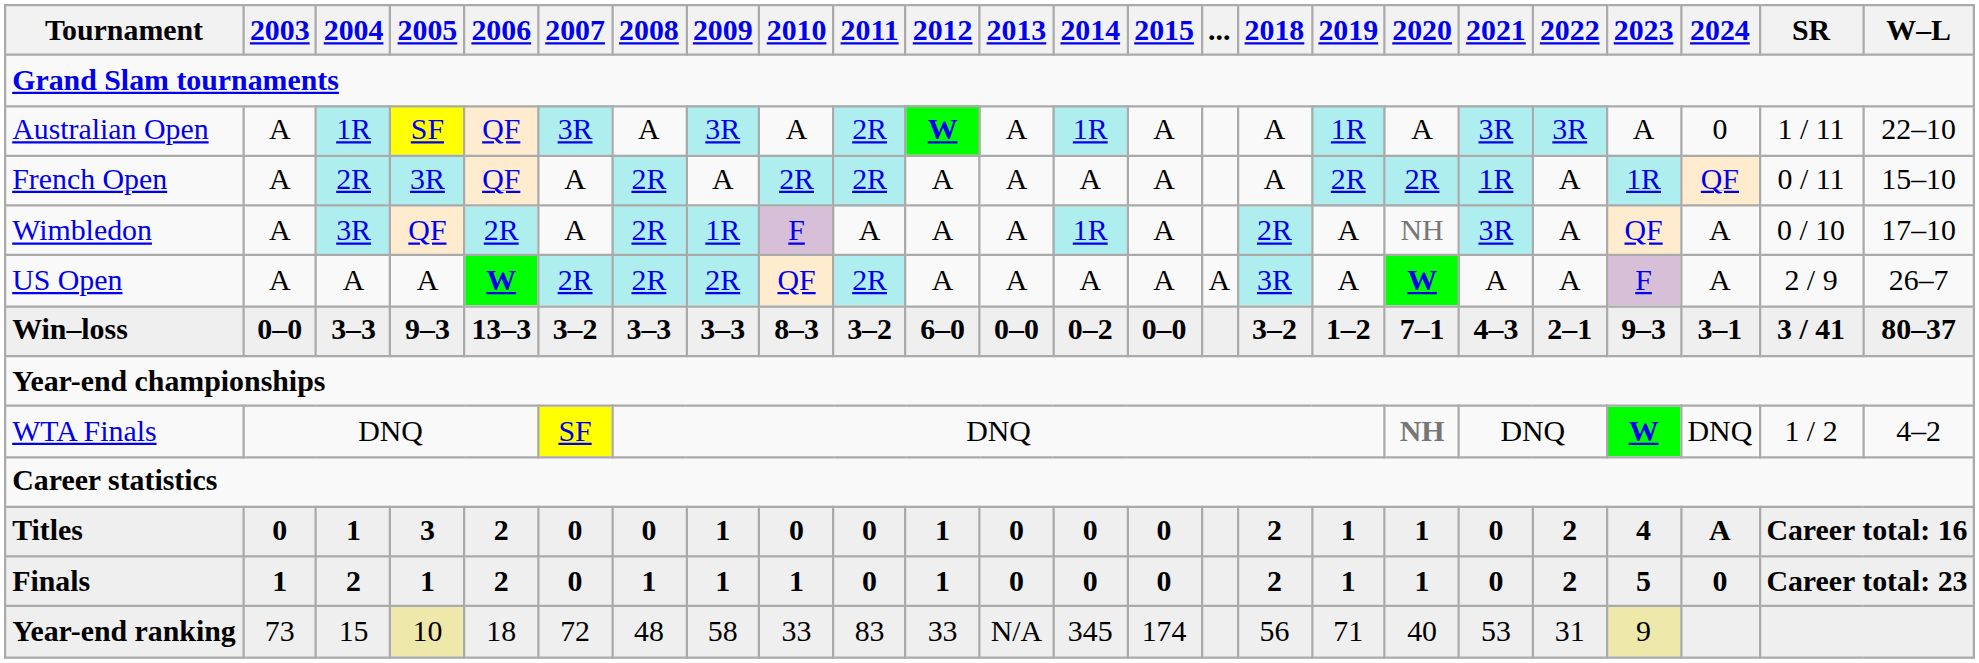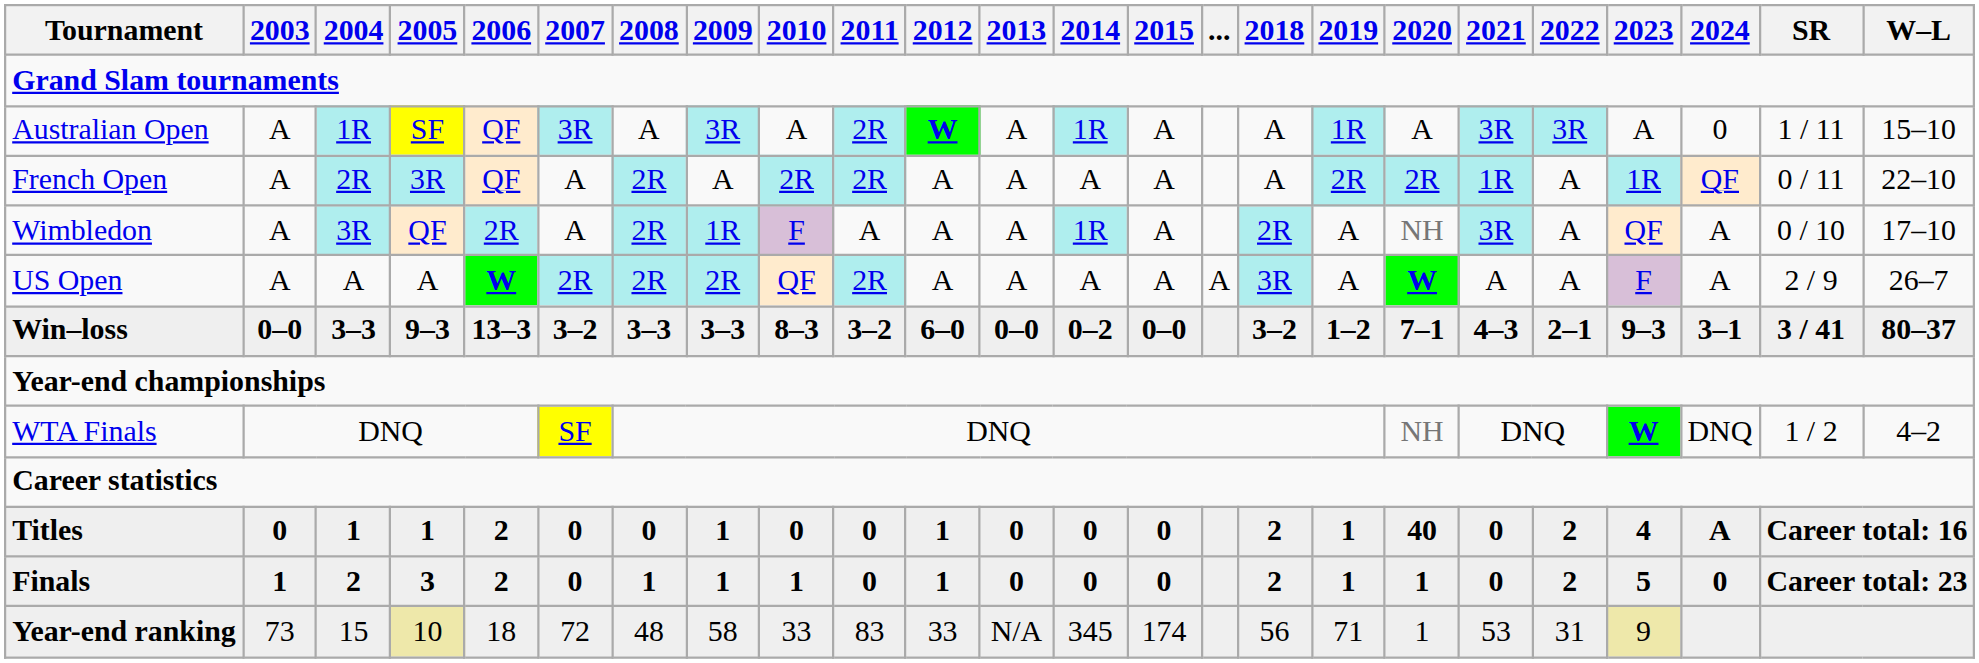Australian Open | W–L: 22–10 -> 15–10
French Open | W–L: 15–10 -> 22–10
WTA Finals | 2020: bold -> normal
Titles | 2005: 3 -> 1
Titles | 2020: 1 -> 40
Finals | 2005: 1 -> 3
Year-end ranking | 2020: 40 -> 1
